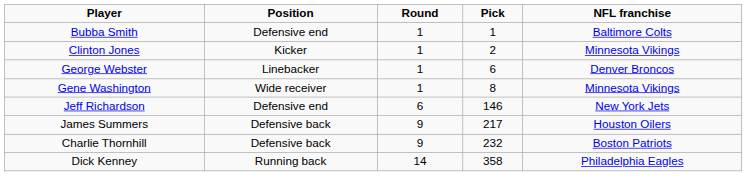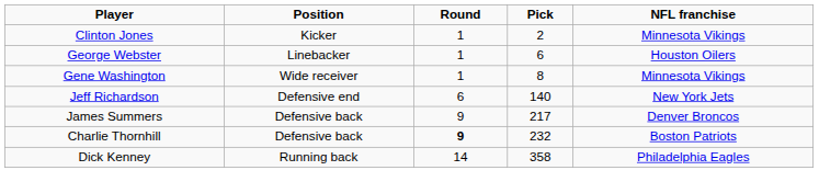- row: Bubba Smith | Defensive end | 1 | 1 | Baltimore Colts
George Webster | NFL franchise: Denver Broncos -> Houston Oilers
Jeff Richardson | Pick: 146 -> 140
James Summers | NFL franchise: Houston Oilers -> Denver Broncos
Charlie Thornhill | Round: normal -> bold
